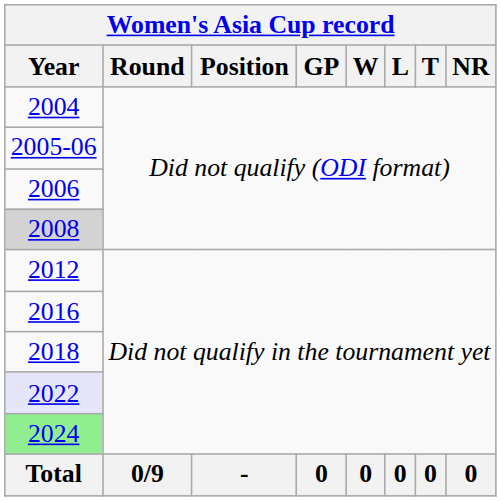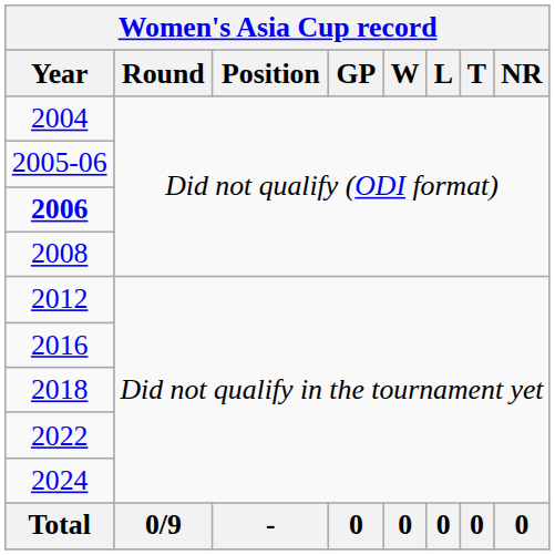2006 | Year: normal -> bold
2008 | Year: lightgrey background -> no background
2022 | Year: lavender background -> no background
2024 | Year: lightgreen background -> no background
